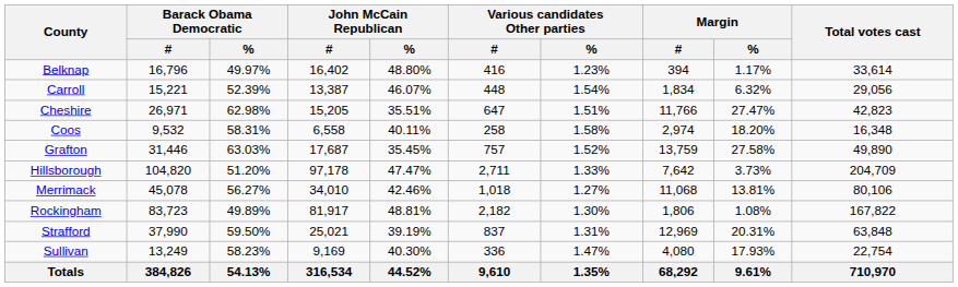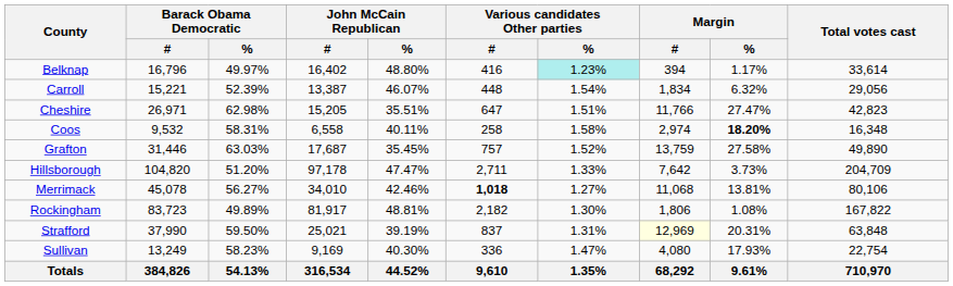Belknap | Various candidates Other parties / %: no background -> paleturquoise background
Coos | Margin / %: normal -> bold
Merrimack | Various candidates Other parties / #: normal -> bold
Strafford | Margin / #: no background -> lightyellow background
